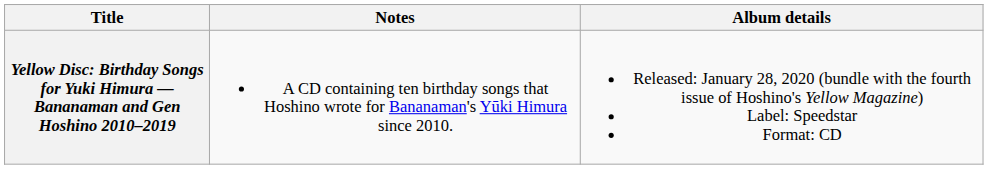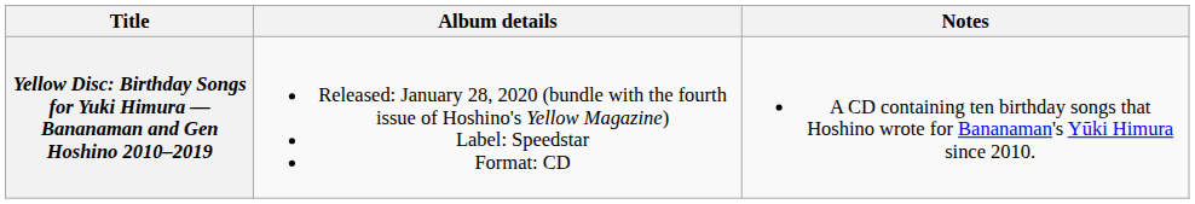columns swapped: Album details <-> Notes
